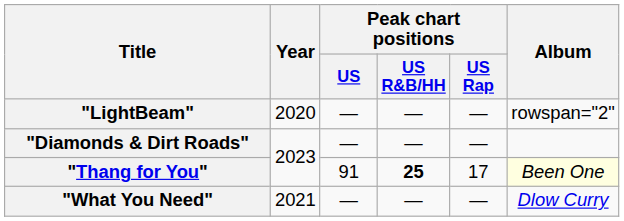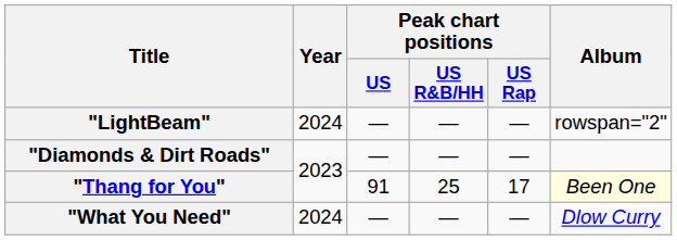"LightBeam" | Year: 2020 -> 2024
"Thang for You" | Peak chart positions / US R&B/HH: bold -> normal
"What You Need" | Year: 2021 -> 2024
